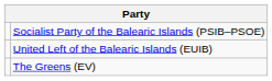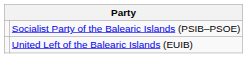- row: The Greens (EV)
